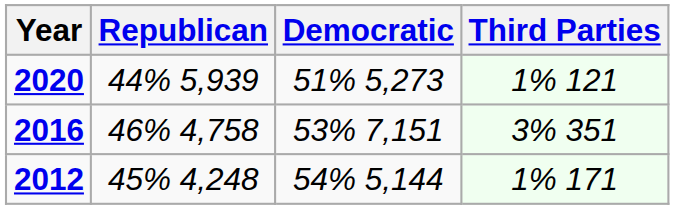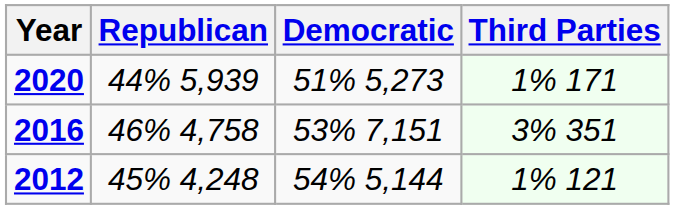2020 | Third Parties: 1% 121 -> 1% 171
2012 | Third Parties: 1% 171 -> 1% 121
